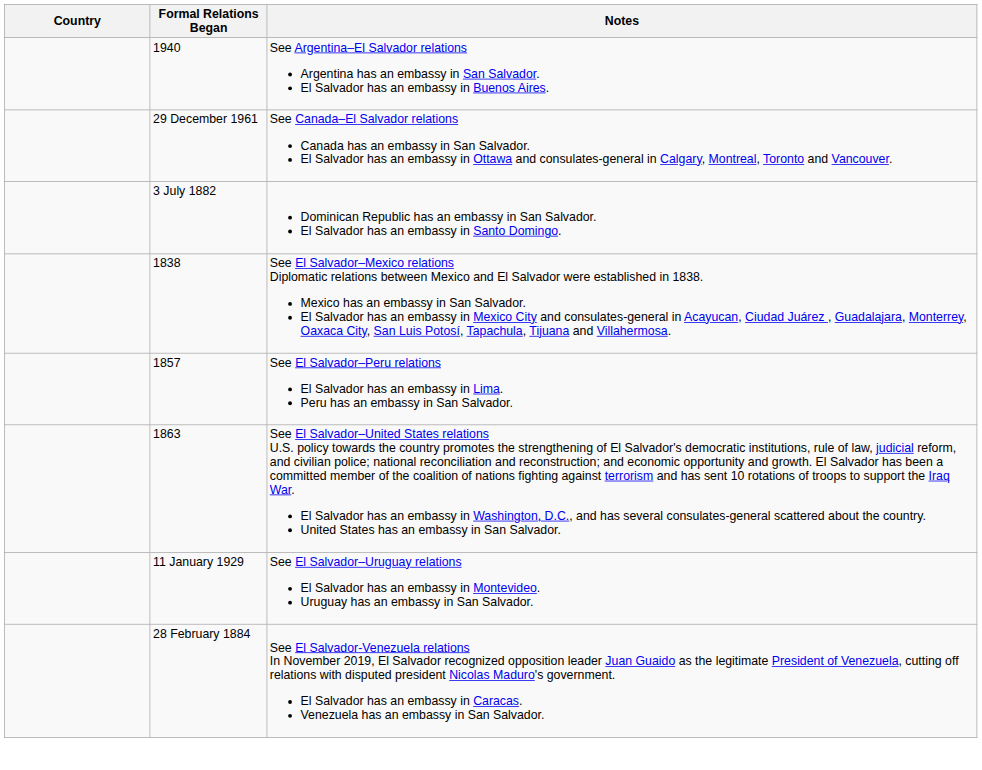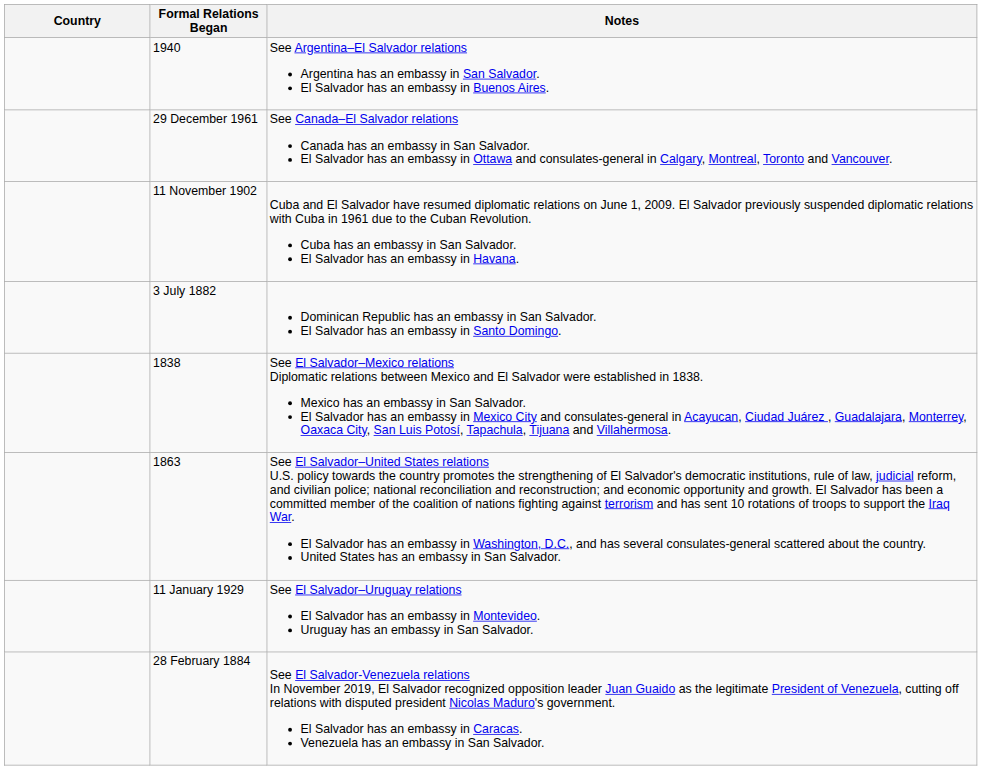+ row: 11 November 1902 | Cuba and El Salvador have resumed diplomatic relations on June 1, 2009. El Salvador previously suspended diplomatic relations with Cuba in 1961 due to the Cuban Revolution. Cuba has an embassy in San Salvador. El Salvador has an embassy in Havana.
- row: 1857 | See El Salvador–Peru relations El Salvador has an embassy in Lima. Peru has an embassy in San Salvador.
